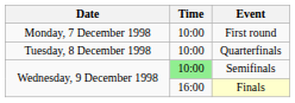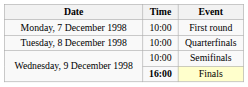Semifinals | Time: lightgreen background -> no background
Finals | Time: normal -> bold
